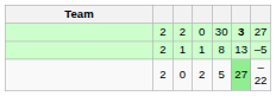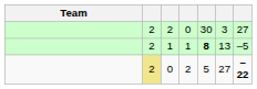row 2 | column 6: bold -> normal
row 3 | column 5: normal -> bold
row 4 | column 2: no background -> khaki background
row 4 | column 6: lightgreen background -> no background
row 4 | column 7: normal -> bold
